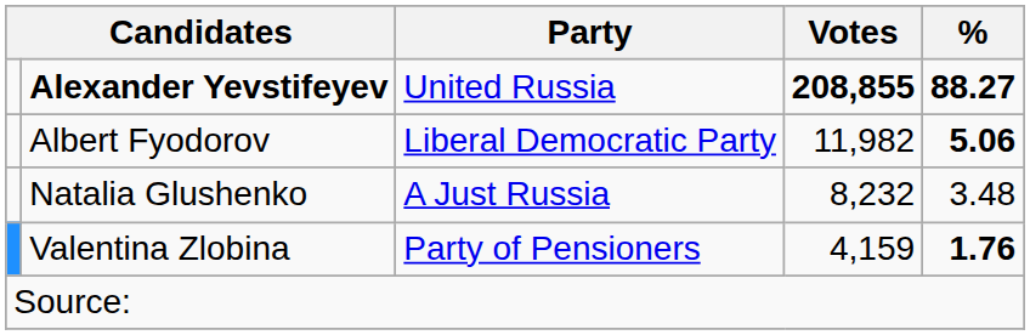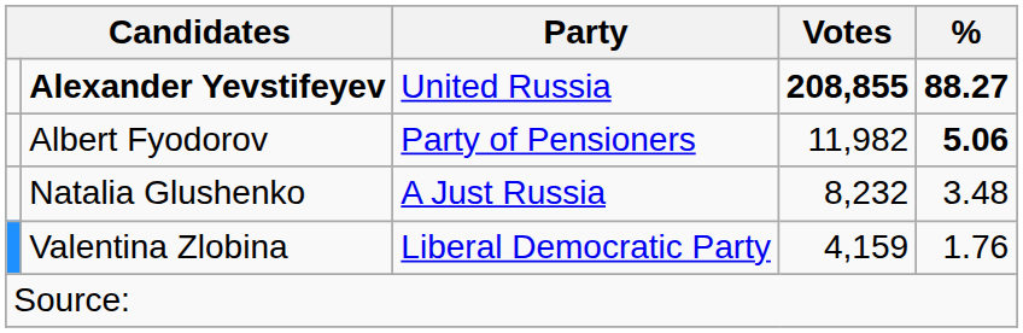Albert Fyodorov | Party: Liberal Democratic Party -> Party of Pensioners
Valentina Zlobina | Party: Party of Pensioners -> Liberal Democratic Party
Valentina Zlobina | %: bold -> normal
